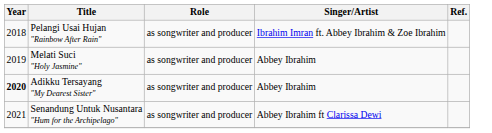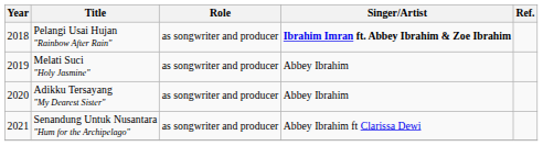Pelangi Usai Hujan "Rainbow After Rain" | Singer/Artist: normal -> bold
Adikku Tersayang "My Dearest Sister" | Year: bold -> normal
